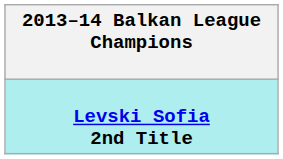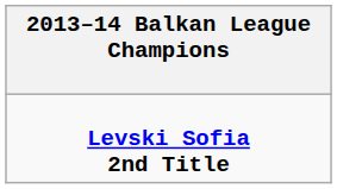row 2 | column 1: paleturquoise background -> no background
